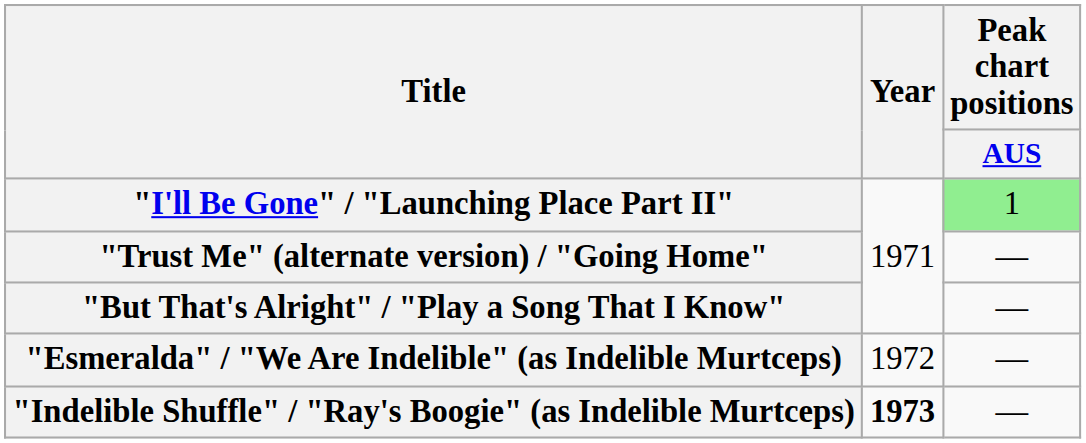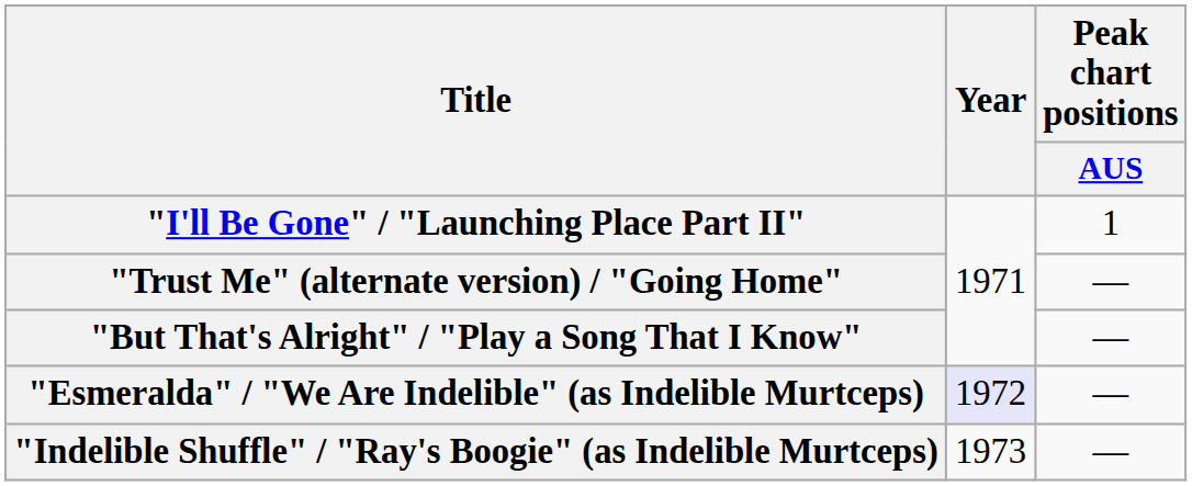"I'll Be Gone" / "Launching Place Part II" | Peak chart positions / AUS: lightgreen background -> no background
"Esmeralda" / "We Are Indelible" (as Indelible Murtceps) | Year: no background -> lavender background
"Indelible Shuffle" / "Ray's Boogie" (as Indelible Murtceps) | Year: bold -> normal
